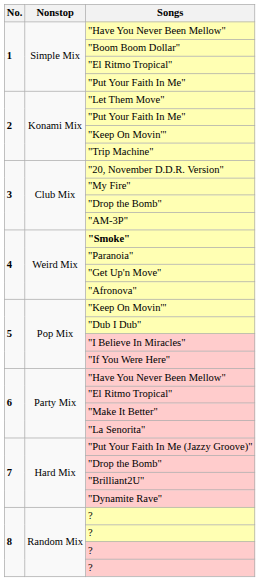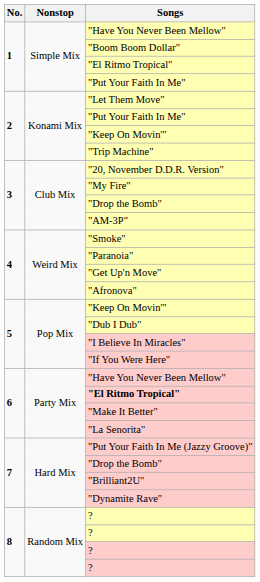"Smoke" | Songs: bold -> normal
6 / "El Ritmo Tropical" | Songs: normal -> bold
